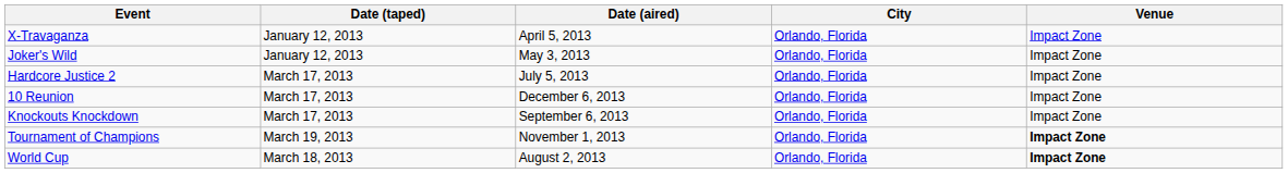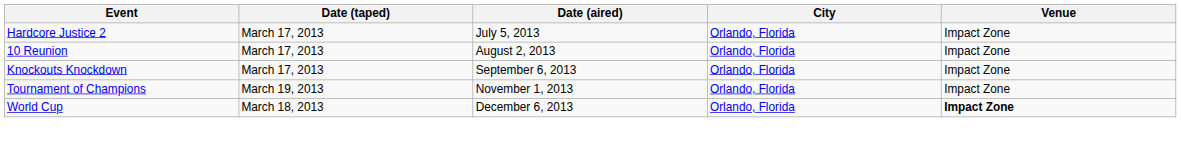- row: X-Travaganza | January 12, 2013 | April 5, 2013 | Orlando, Florida | Impact Zone
- row: Joker's Wild | January 12, 2013 | May 3, 2013 | Orlando, Florida | Impact Zone
10 Reunion | Date (aired): December 6, 2013 -> August 2, 2013
Tournament of Champions | Venue: bold -> normal
World Cup | Date (aired): August 2, 2013 -> December 6, 2013
